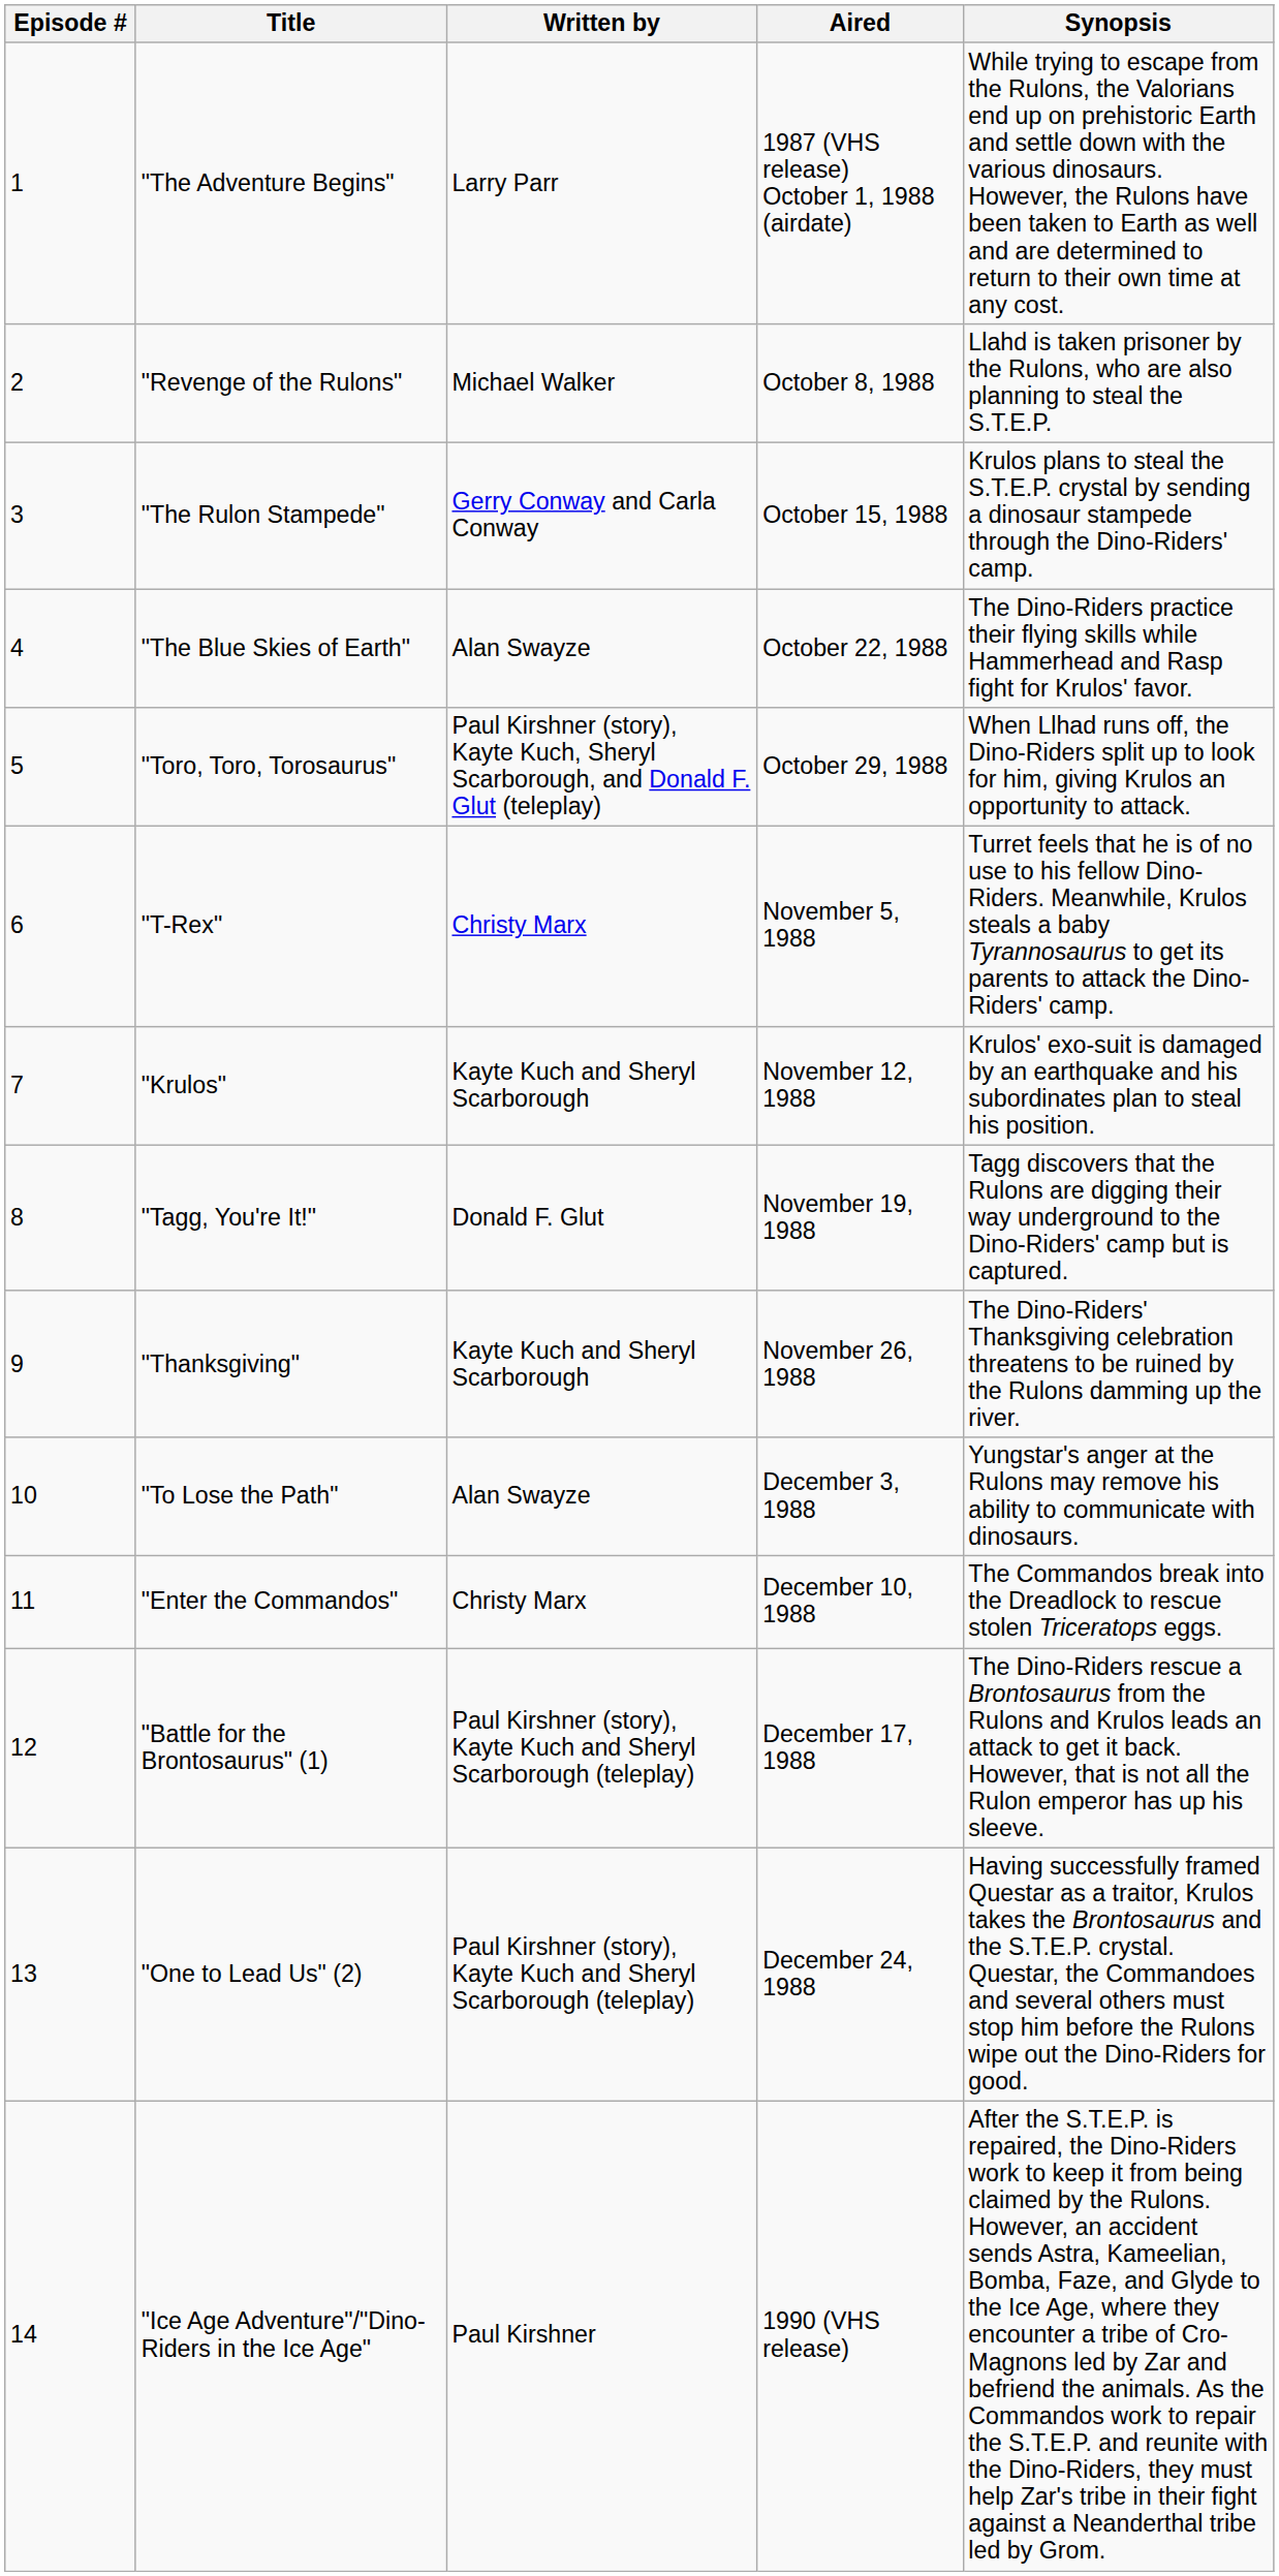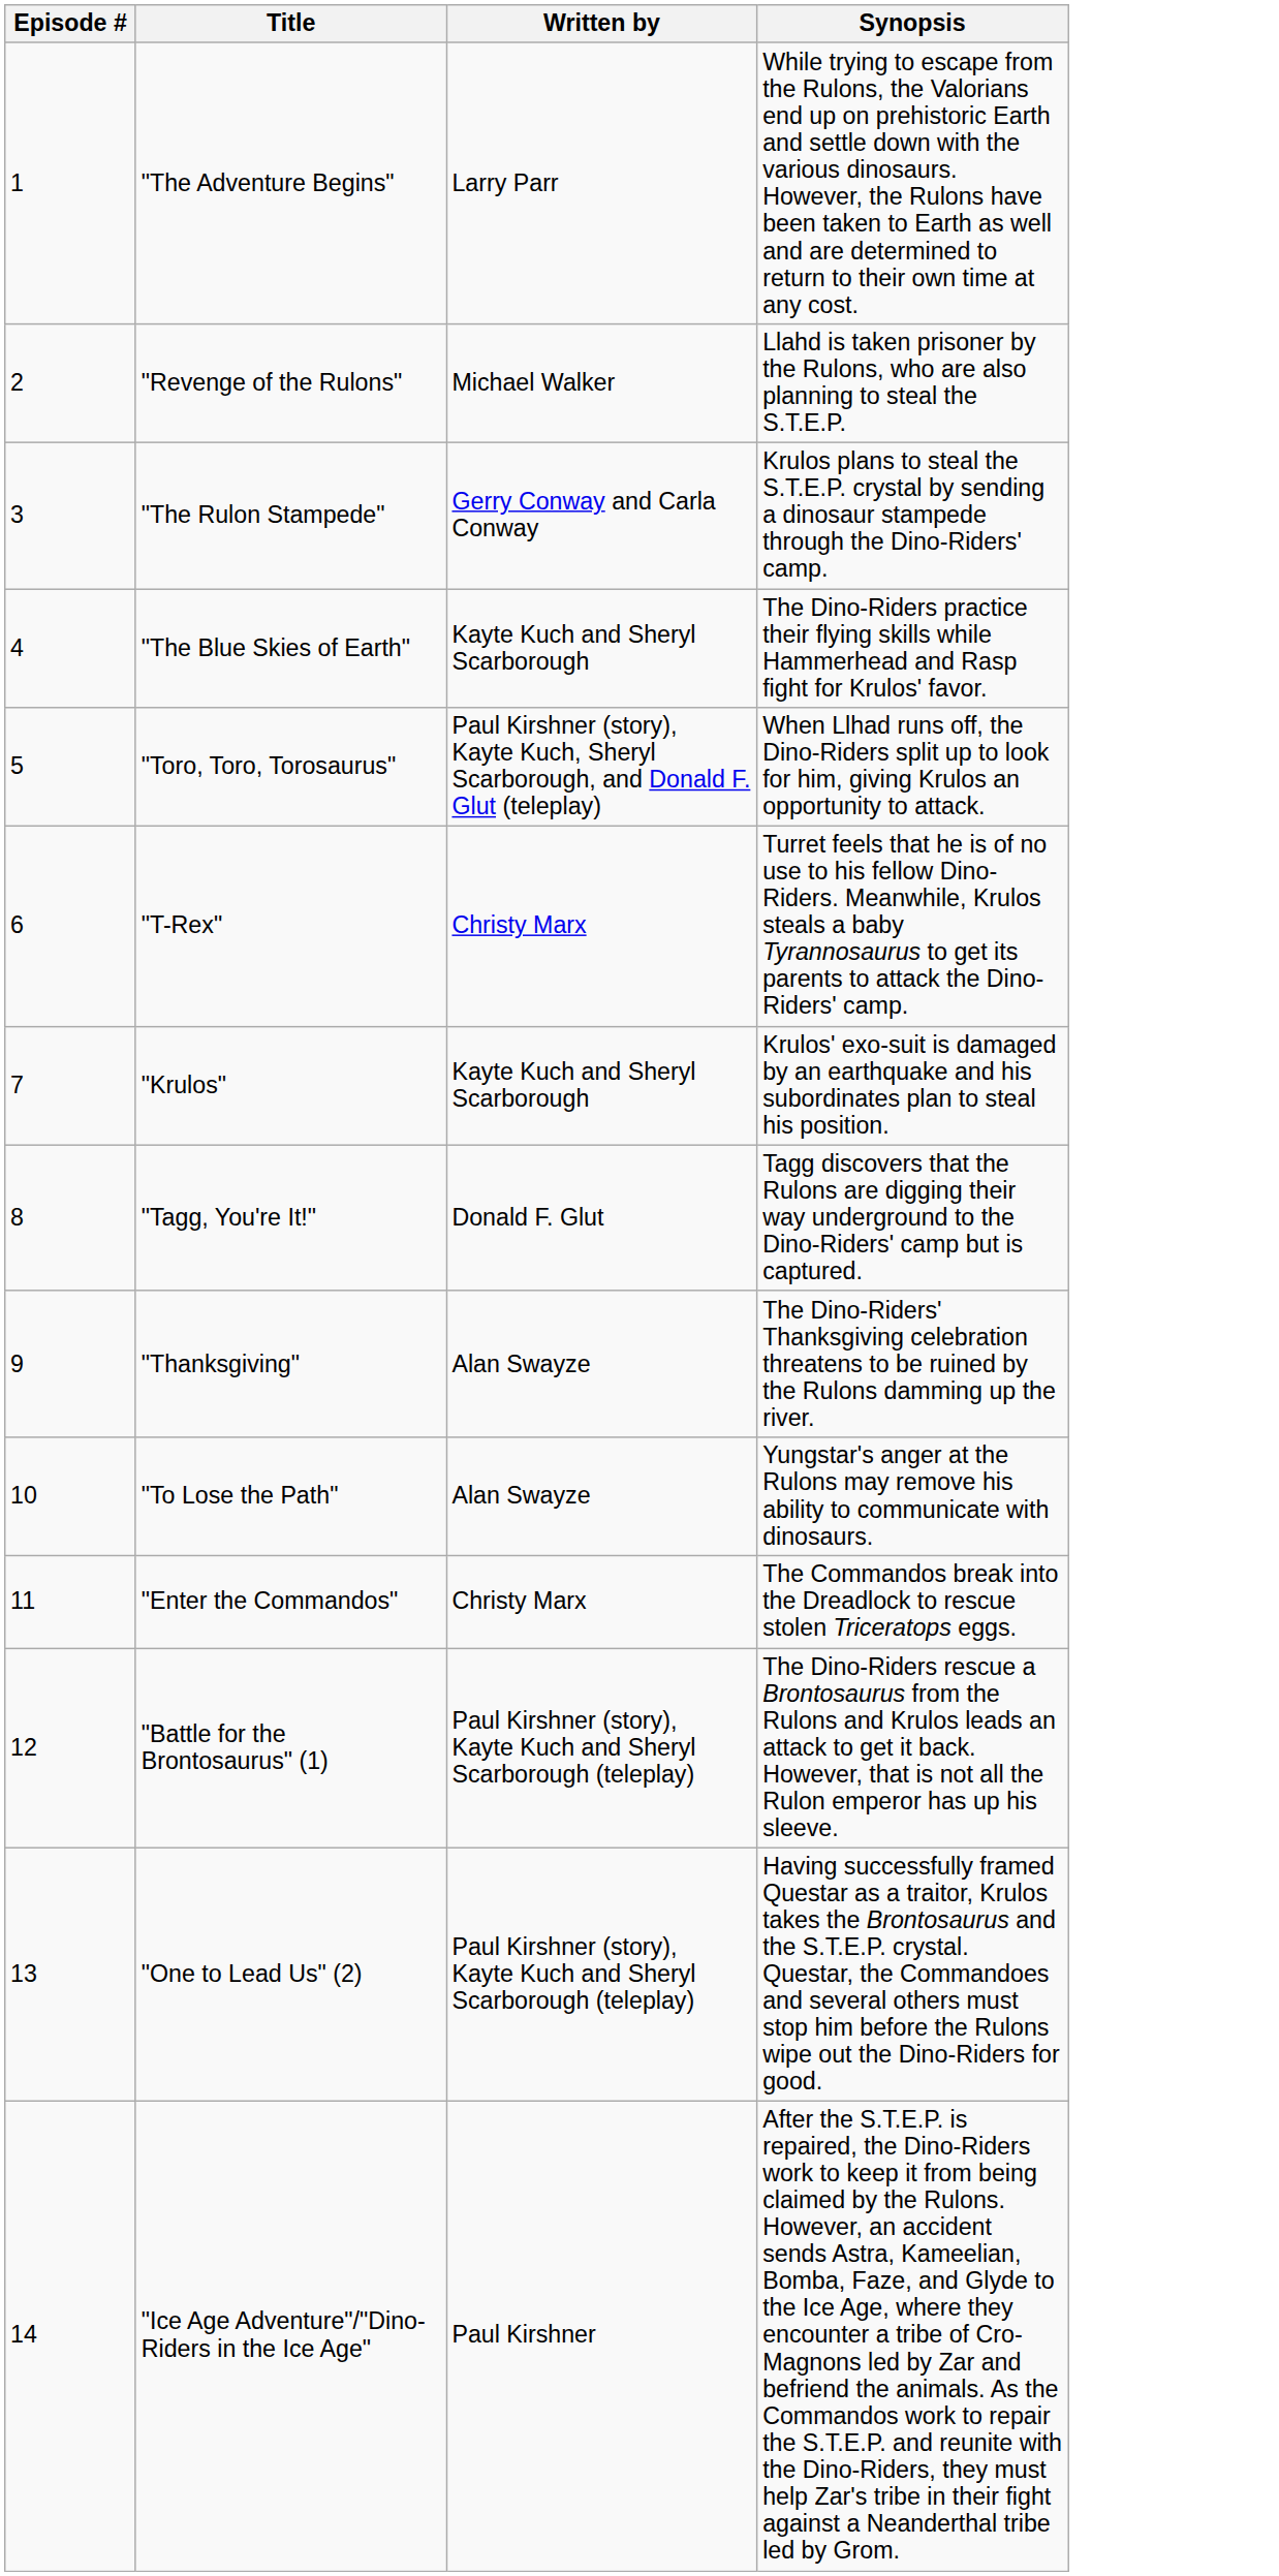- column: Aired | 1987 (VHS release) October 1, 1988 (airdate) | October 8, 1988 | October 15, 1988 | October 22, 1988 | October 29, 1988 | November 5, 1988 | November 12, 1988 | November 19, 1988 | November 26, 1988 | December 3, 1988 | December 10, 1988 | December 17, 1988 | December 24, 1988 | 1990 (VHS release)
"The Blue Skies of Earth" | Written by: Alan Swayze -> Kayte Kuch and Sheryl Scarborough
"Thanksgiving" | Written by: Kayte Kuch and Sheryl Scarborough -> Alan Swayze
